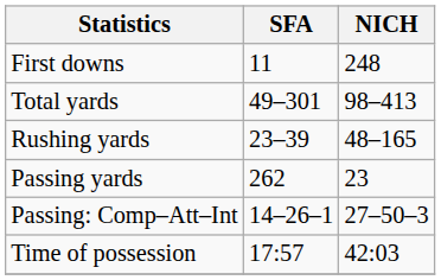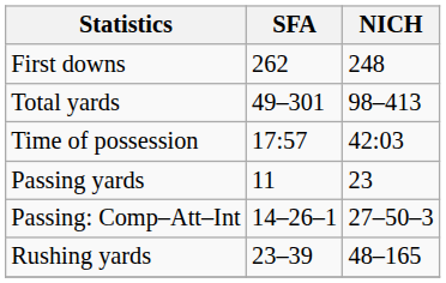First downs | SFA: 11 -> 262
rows swapped: Rushing yards <-> Time of possession
Passing yards | SFA: 262 -> 11
